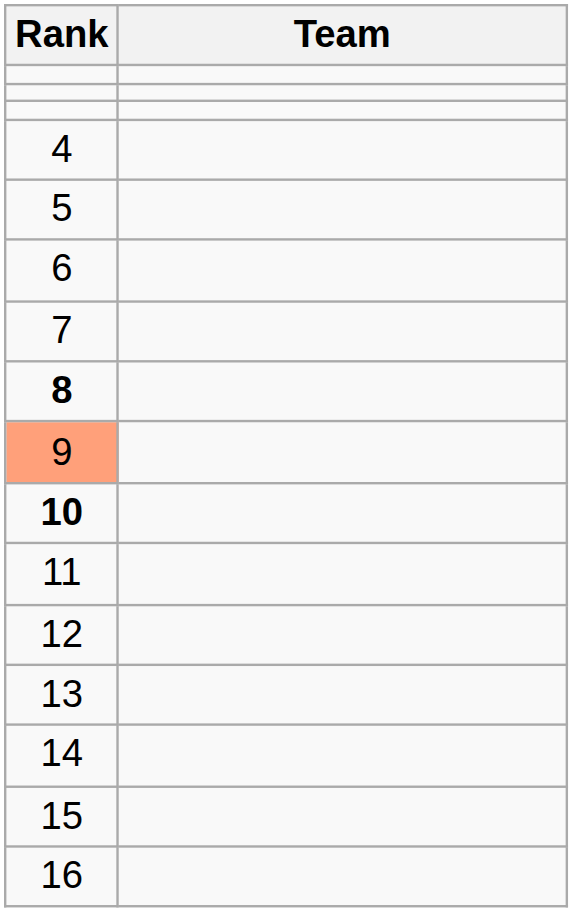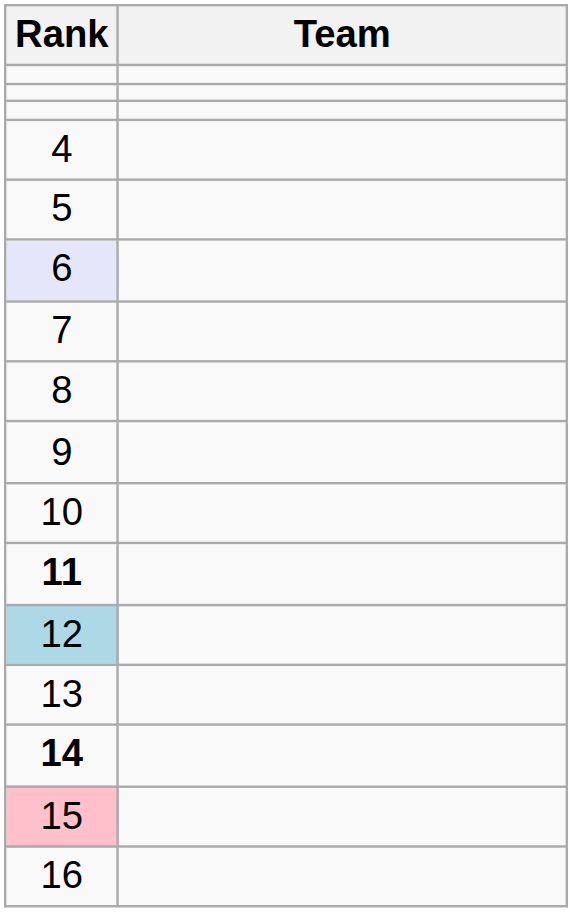row 7 | Rank: no background -> lavender background
row 9 | Rank: bold -> normal
row 10 | Rank: lightsalmon background -> no background
row 11 | Rank: bold -> normal
row 12 | Rank: normal -> bold
row 13 | Rank: no background -> lightblue background
row 15 | Rank: normal -> bold
row 16 | Rank: no background -> pink background
